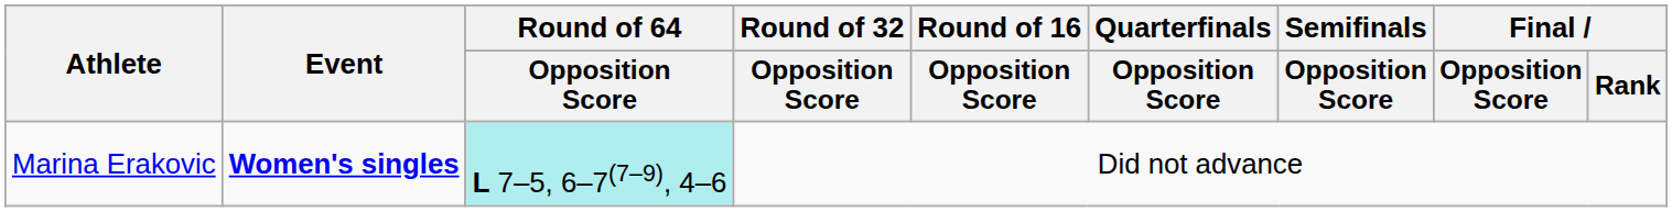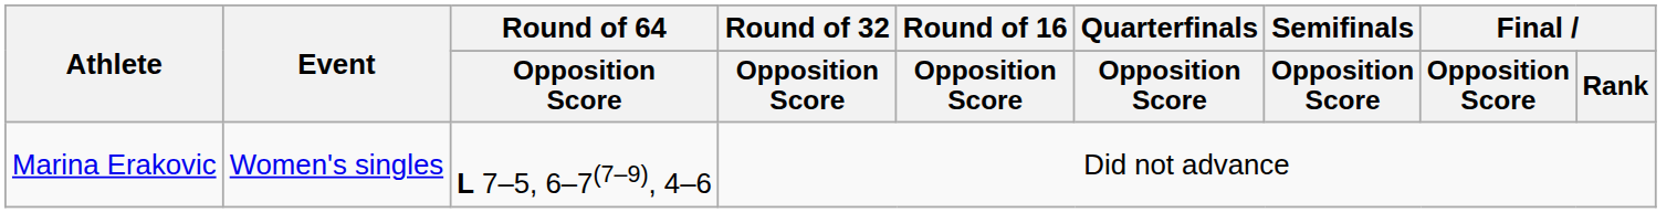Marina Erakovic | Event: bold -> normal
Marina Erakovic | Round of 64 / Opposition Score: paleturquoise background -> no background
